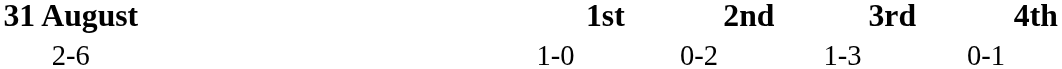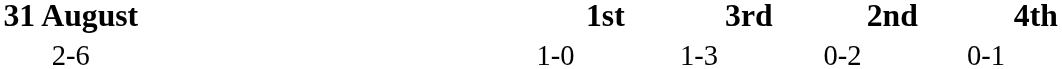columns swapped: 2nd <-> 3rd
